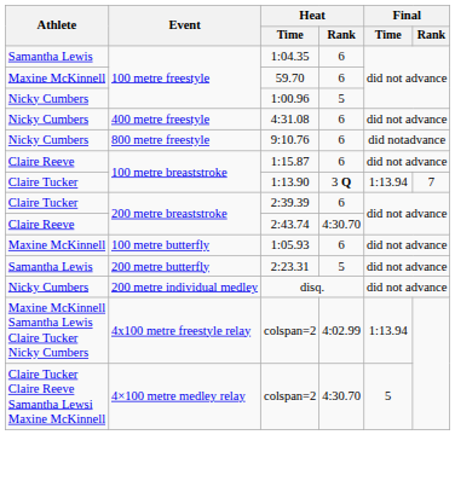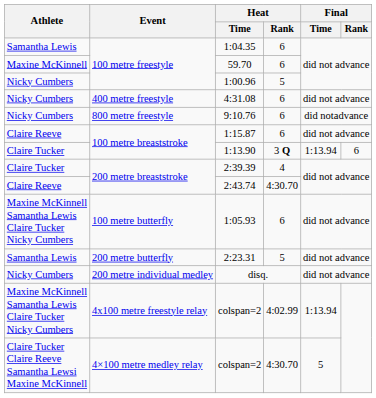1:13.90 | Final / Rank: 7 -> 6
2:39.39 | Heat / Rank: 6 -> 4
1:05.93 | Athlete: Maxine McKinnell -> Maxine McKinnell Samantha Lewis Claire Tucker Nicky Cumbers
